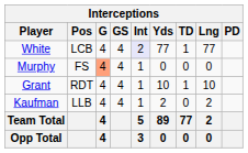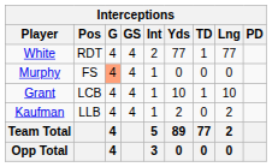White | Pos: LCB -> RDT
White | Int: lavender background -> no background
Grant | Pos: RDT -> LCB
